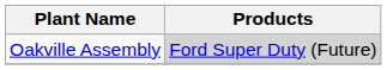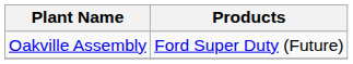Oakville Assembly | Products: lightgrey background -> no background
